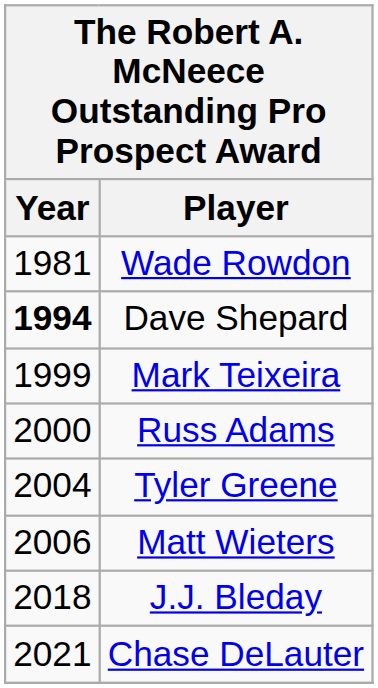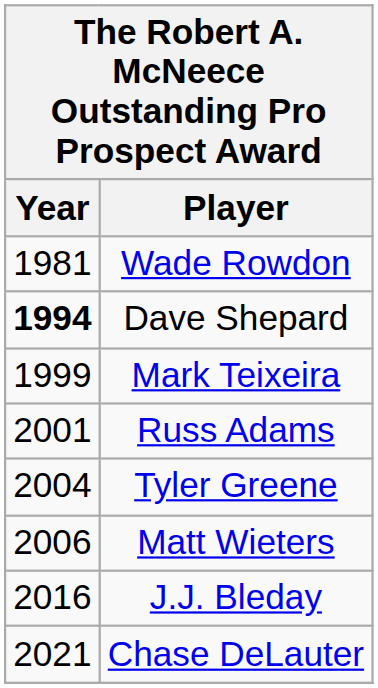Russ Adams | Year: 2000 -> 2001
J.J. Bleday | Year: 2018 -> 2016
